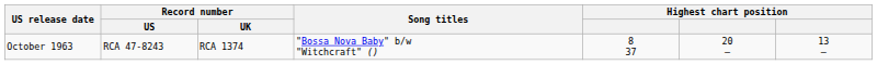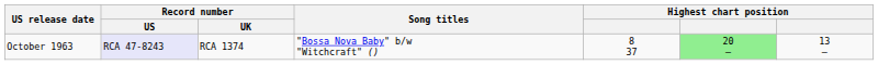October 1963 | Record number / US: no background -> lavender background
October 1963 | column 6: no background -> lightgreen background
